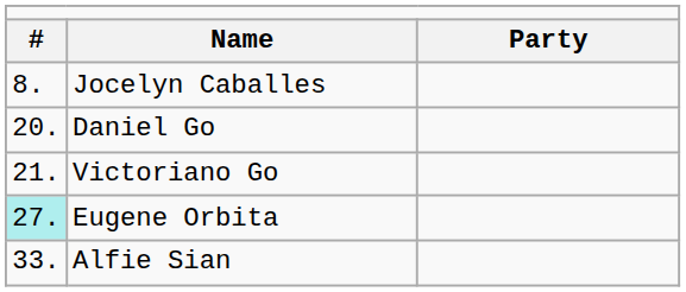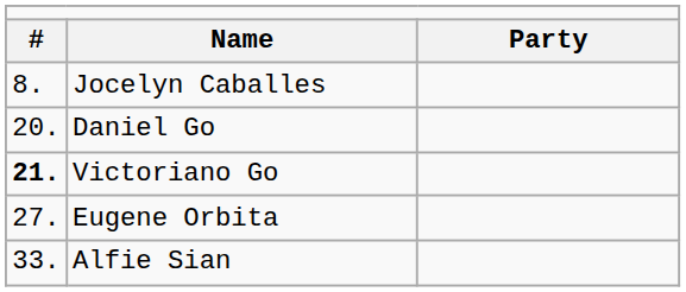Victoriano Go | column 1: normal -> bold
Eugene Orbita | column 1: paleturquoise background -> no background
